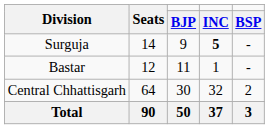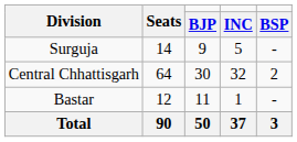Surguja | INC: bold -> normal
rows swapped: Central Chhattisgarh <-> Bastar
